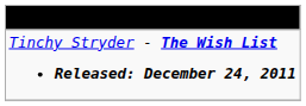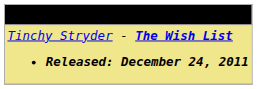row 2 | column 1: no background -> khaki background
